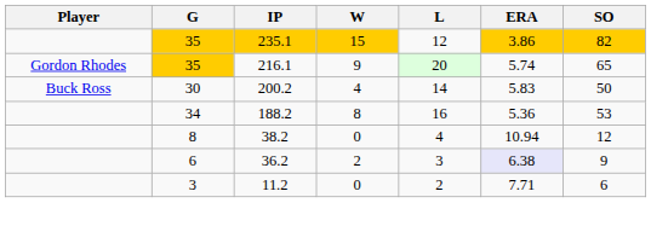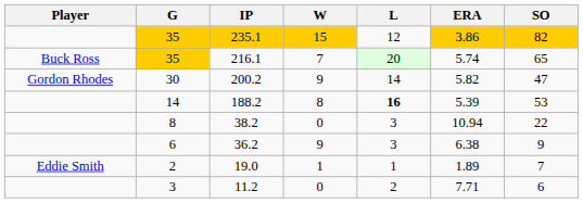216.1 | Player: Gordon Rhodes -> Buck Ross
216.1 | W: 9 -> 7
200.2 | Player: Buck Ross -> Gordon Rhodes
200.2 | W: 4 -> 9
200.2 | ERA: 5.83 -> 5.82
200.2 | SO: 50 -> 47
188.2 | G: 34 -> 14
188.2 | L: normal -> bold
188.2 | ERA: 5.36 -> 5.39
38.2 | L: 4 -> 3
38.2 | SO: 12 -> 22
36.2 | W: 2 -> 9
36.2 | ERA: lavender background -> no background
+ row: Eddie Smith | 2 | 19.0 | 1 | 1 | 1.89 | 7
